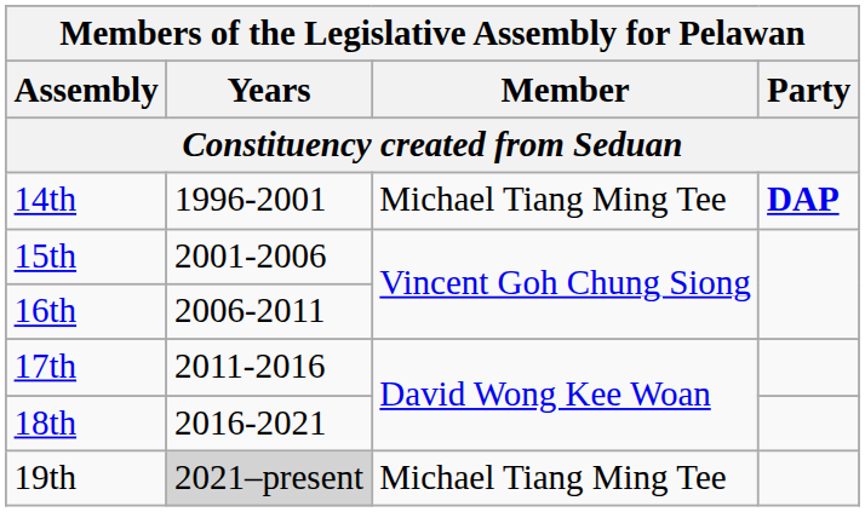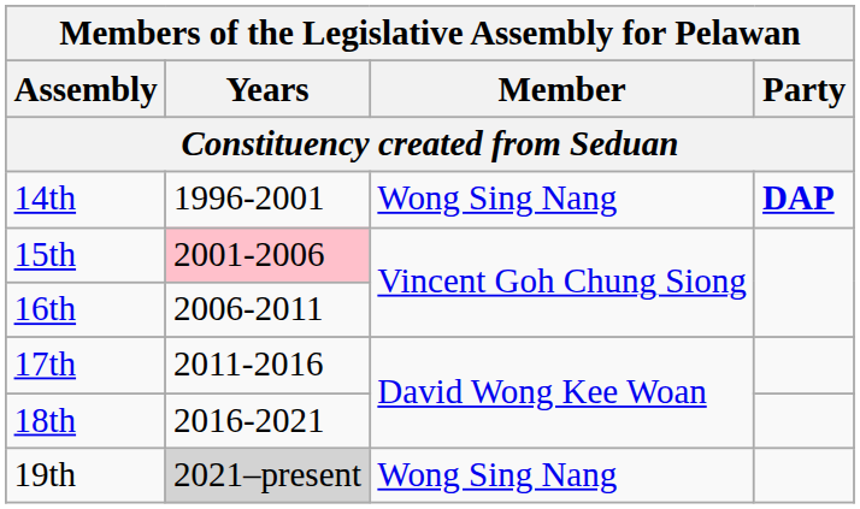14th | Member: Michael Tiang Ming Tee -> Wong Sing Nang
15th | Years: no background -> pink background
19th | Member: Michael Tiang Ming Tee -> Wong Sing Nang
